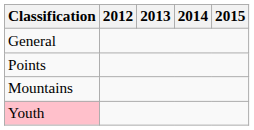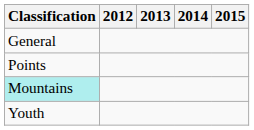Mountains | Classification: no background -> paleturquoise background
Youth | Classification: pink background -> no background
